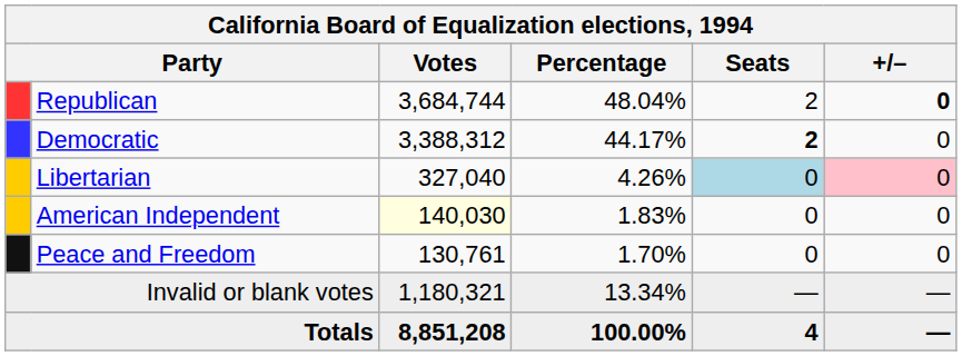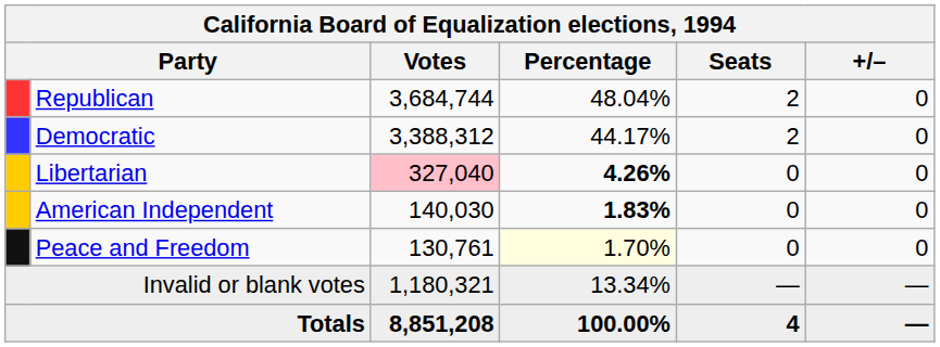Republican | +/–: bold -> normal
Democratic | Seats: bold -> normal
Libertarian | Votes: no background -> pink background
Libertarian | Percentage: normal -> bold
Libertarian | Seats: lightblue background -> no background
Libertarian | +/–: pink background -> no background
American Independent | Votes: lightyellow background -> no background
American Independent | Percentage: normal -> bold
Peace and Freedom | Percentage: no background -> lightyellow background
